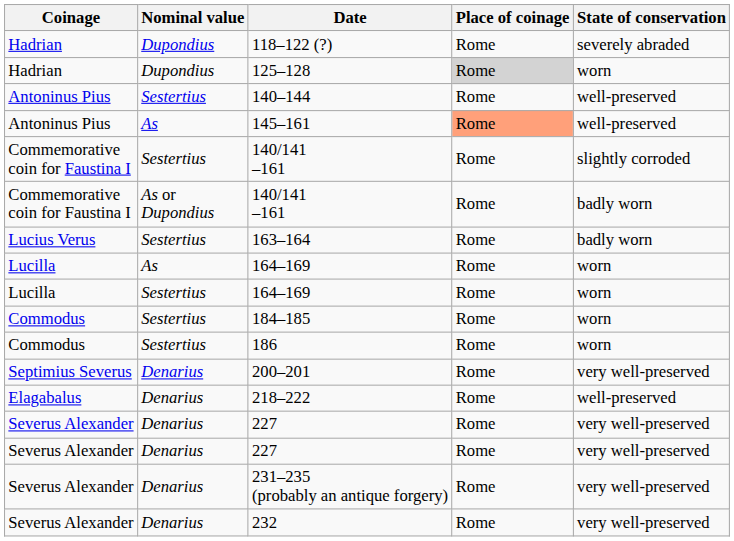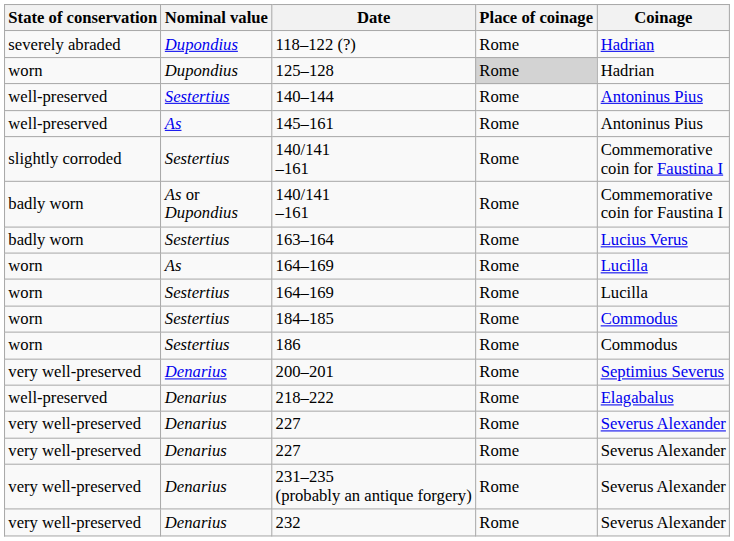columns swapped: Coinage <-> State of conservation
145–161 | Place of coinage: lightsalmon background -> no background
